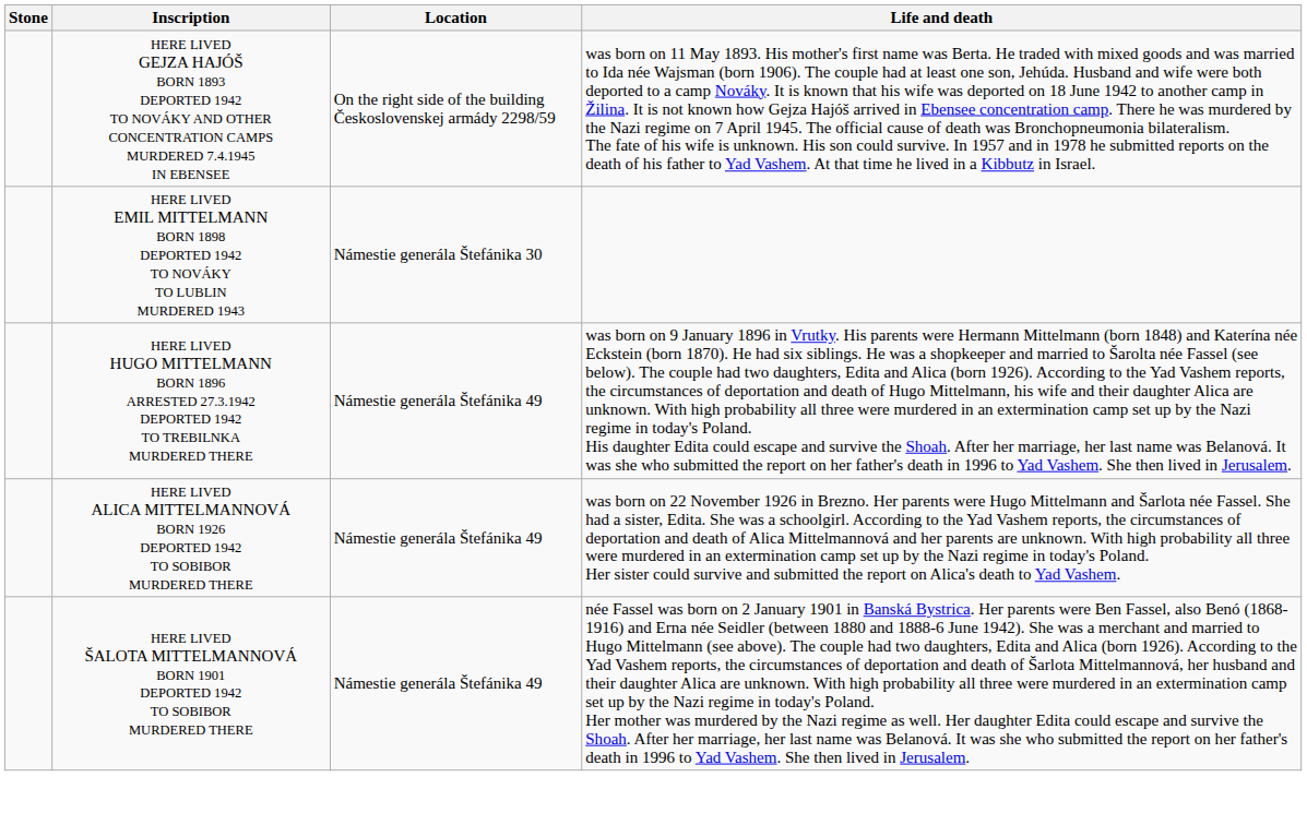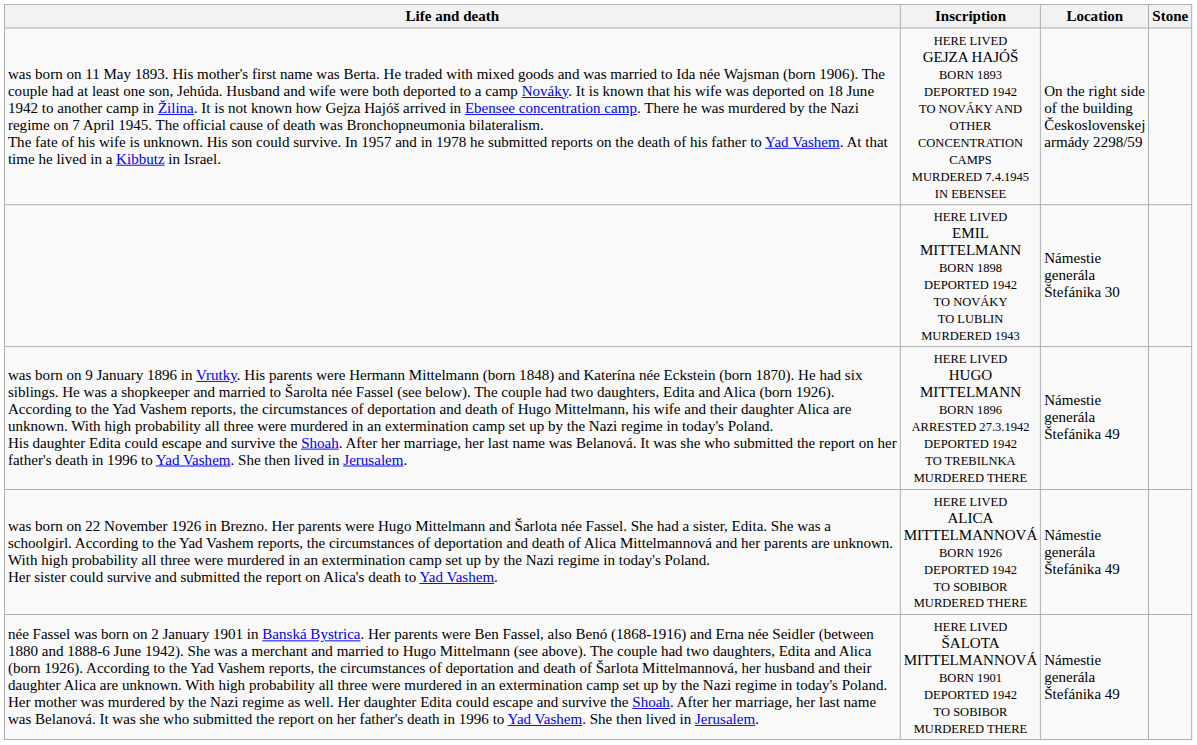columns swapped: Stone <-> Life and death
